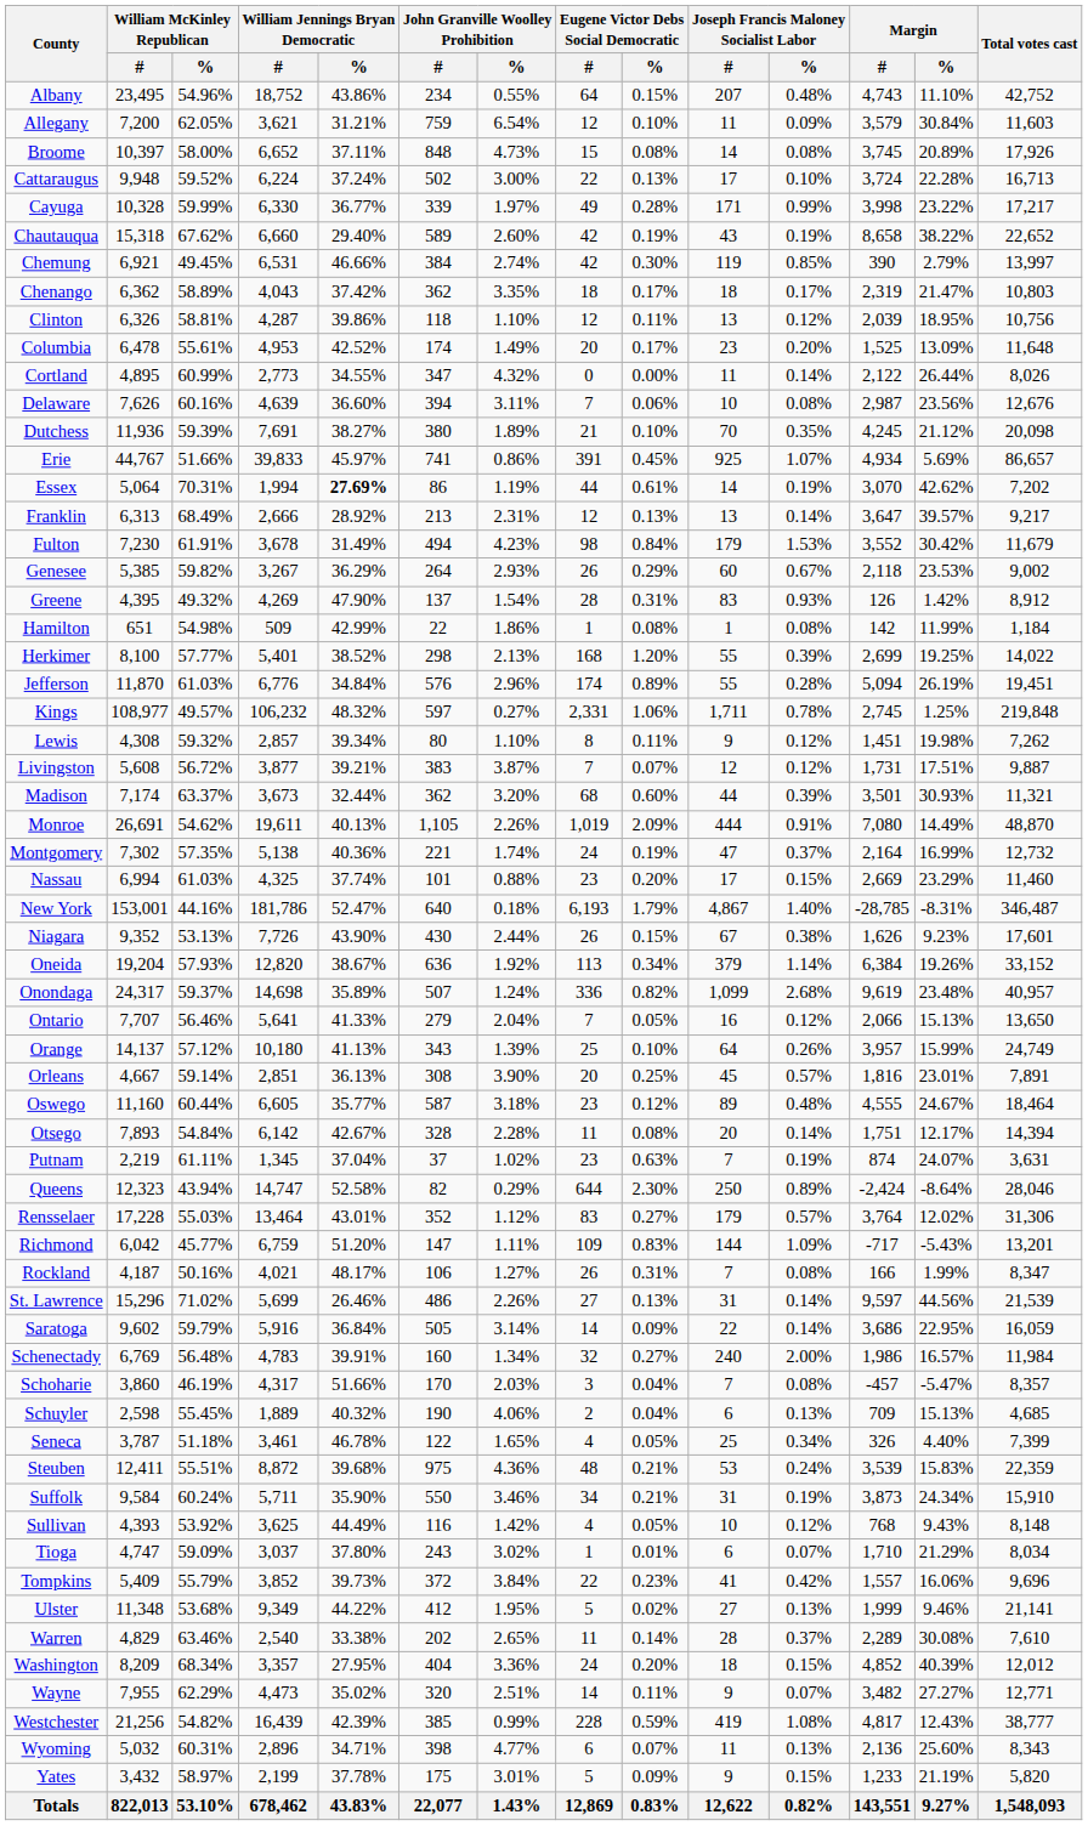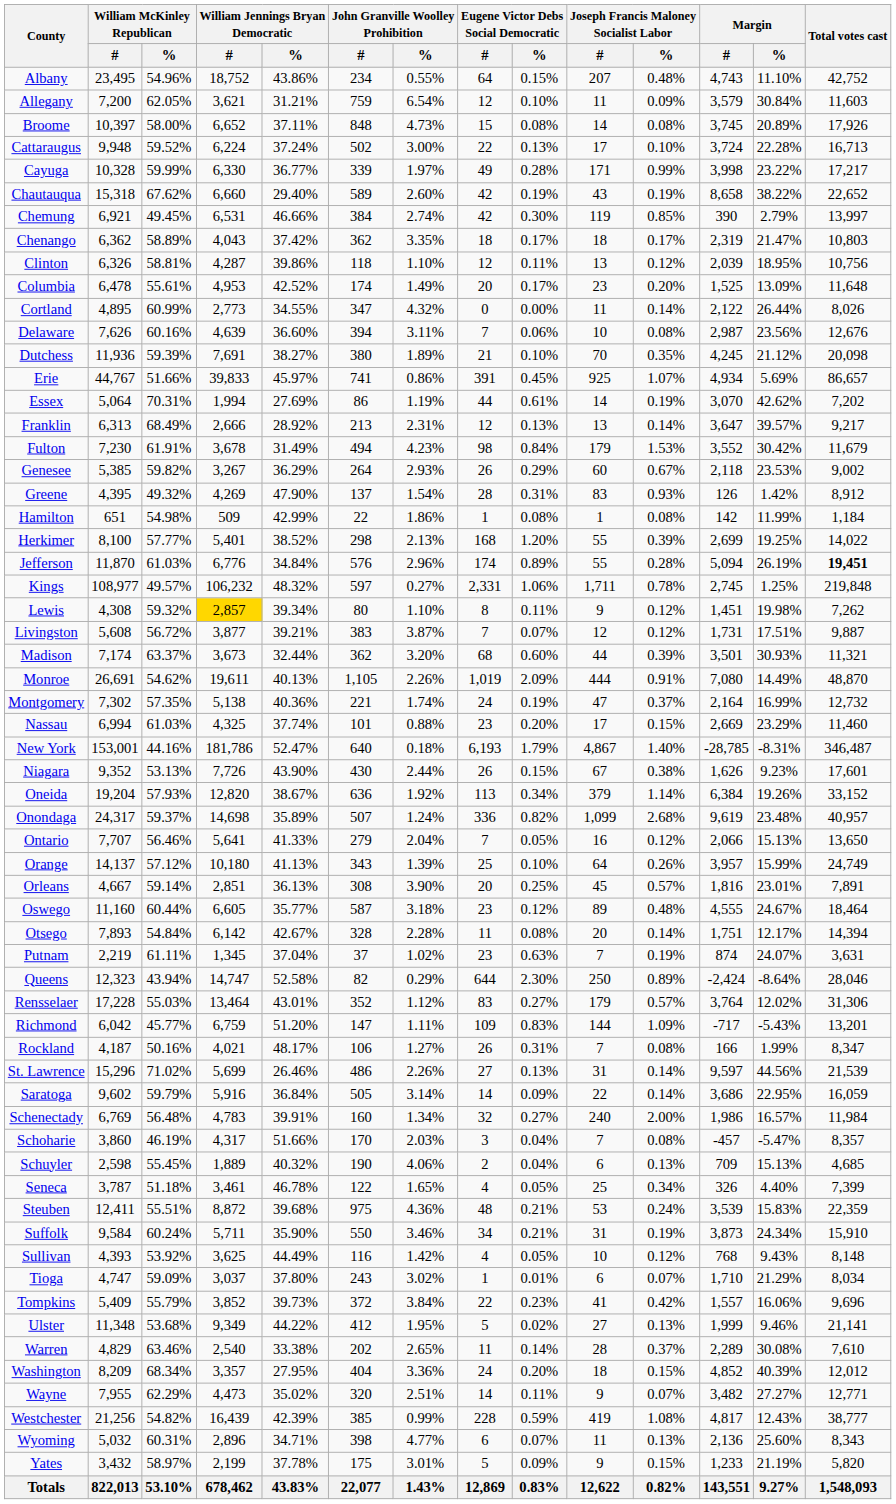Essex | William Jennings Bryan Democratic / %: bold -> normal
Jefferson | Total votes cast: normal -> bold
Lewis | William Jennings Bryan Democratic / #: no background -> gold background
